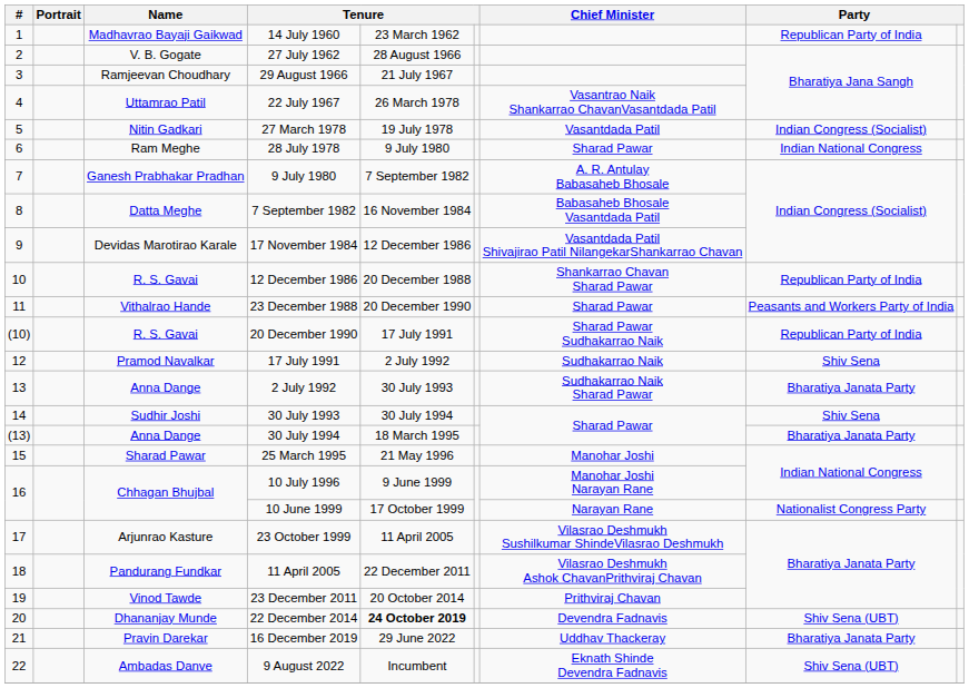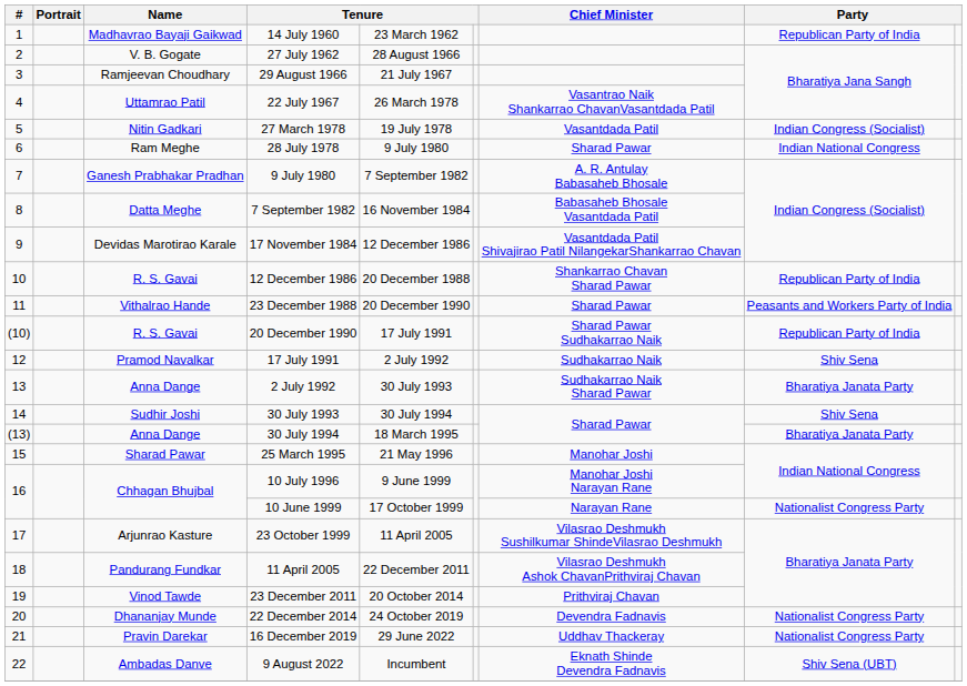22 December 2014 | column 5: bold -> normal
22 December 2014 | column 8: Shiv Sena (UBT) -> Nationalist Congress Party
16 December 2019 | column 8: Bharatiya Janata Party -> Nationalist Congress Party
